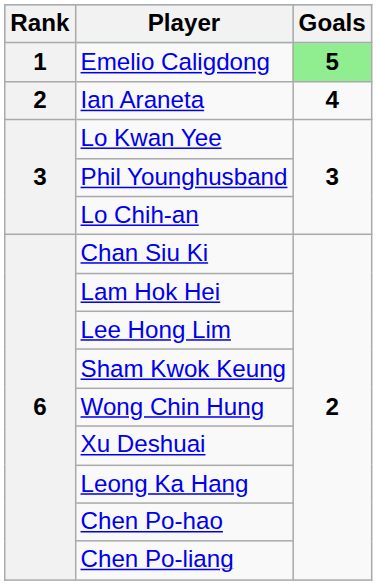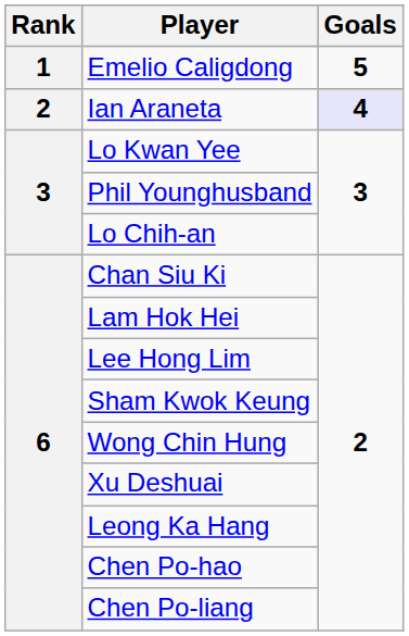Emelio Caligdong | Goals: lightgreen background -> no background
Ian Araneta | Goals: no background -> lavender background
